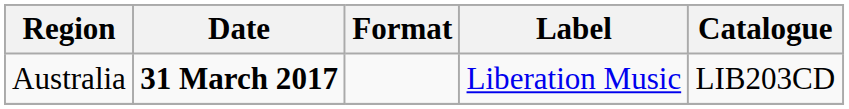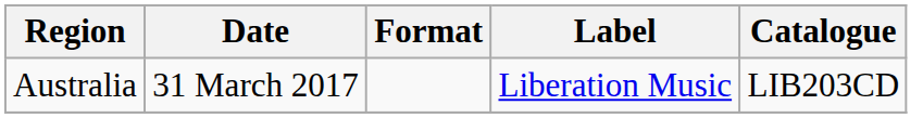Australia | Date: bold -> normal
